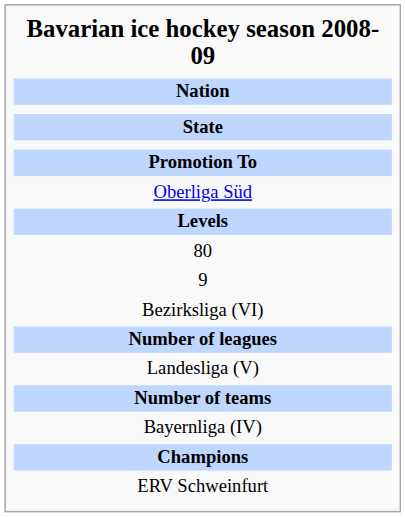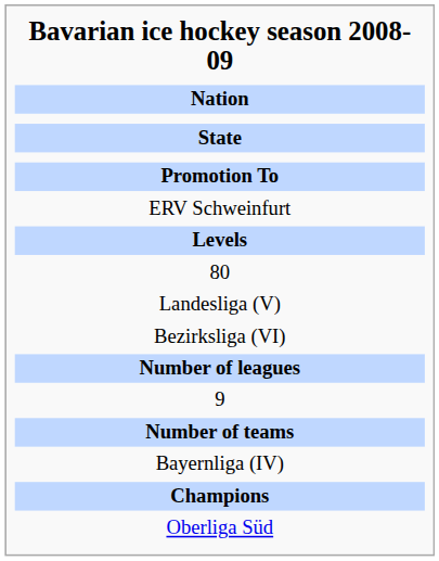row 5 | column 1: Oberliga Süd -> ERV Schweinfurt
row 8 | column 1: 9 -> Landesliga (V)
row 11 | column 1: Landesliga (V) -> 9
row 15 | column 1: ERV Schweinfurt -> Oberliga Süd
